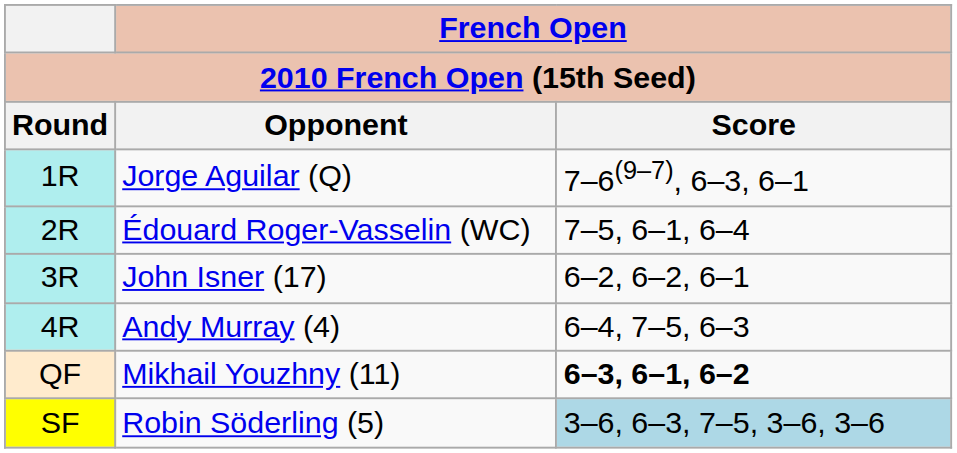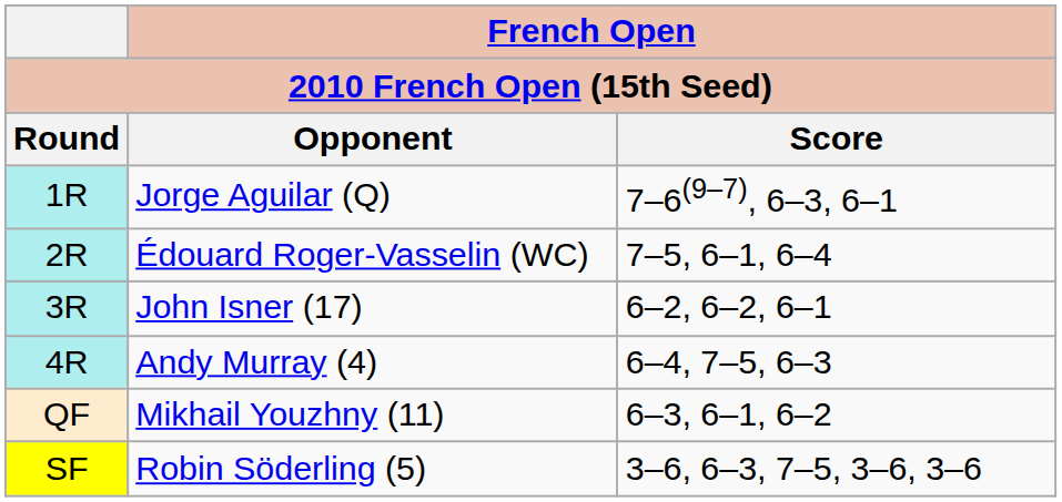Mikhail Youzhny (11) | French Open / Score: bold -> normal
Robin Söderling (5) | French Open / Score: lightblue background -> no background
